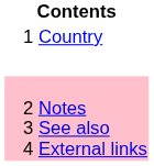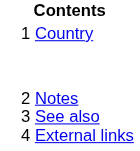row 3 | column 1: pink background -> no background
